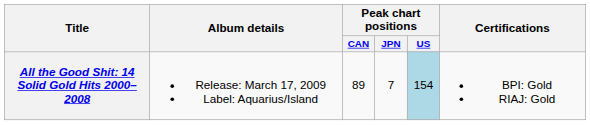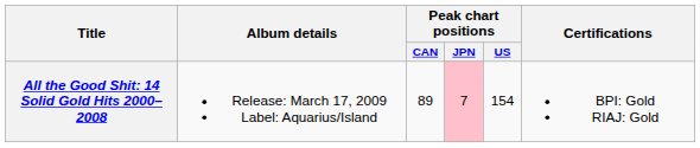row 3 | Peak chart positions / JPN: no background -> pink background
row 3 | Peak chart positions / US: lightblue background -> no background
